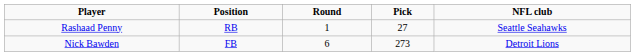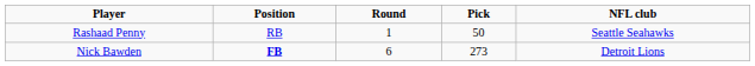Rashaad Penny | Pick: 27 -> 50
Nick Bawden | Position: normal -> bold
